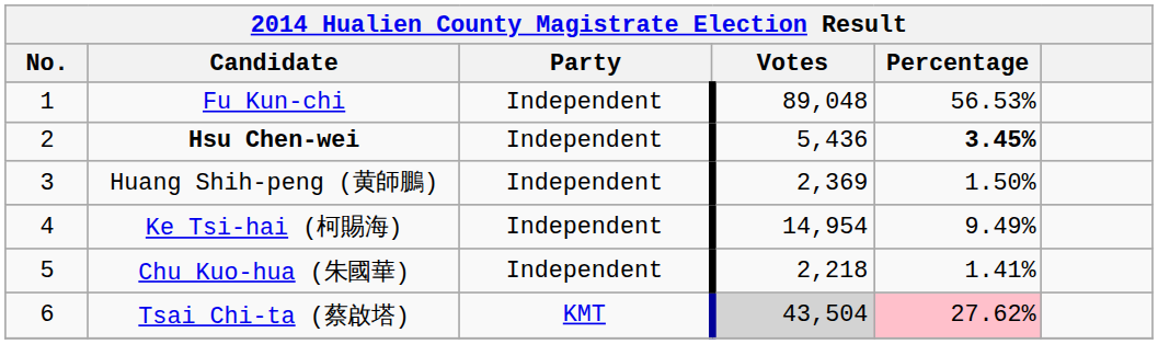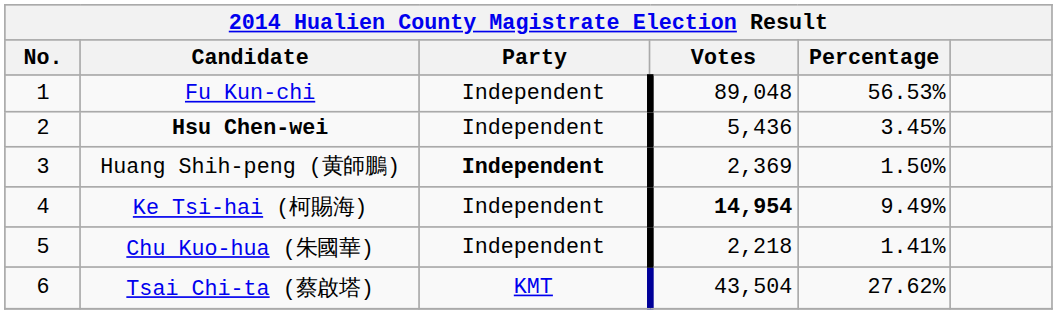Hsu Chen-wei | Percentage: bold -> normal
Huang Shih-peng (黄師鵬) | Party: normal -> bold
Ke Tsi-hai (柯賜海) | Votes: normal -> bold
Tsai Chi-ta (蔡啟塔) | Votes: lightgrey background -> no background
Tsai Chi-ta (蔡啟塔) | Percentage: pink background -> no background
